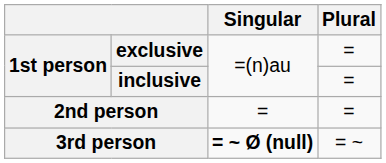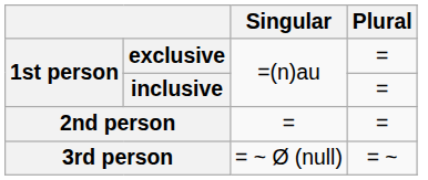3rd person | Singular: bold -> normal
